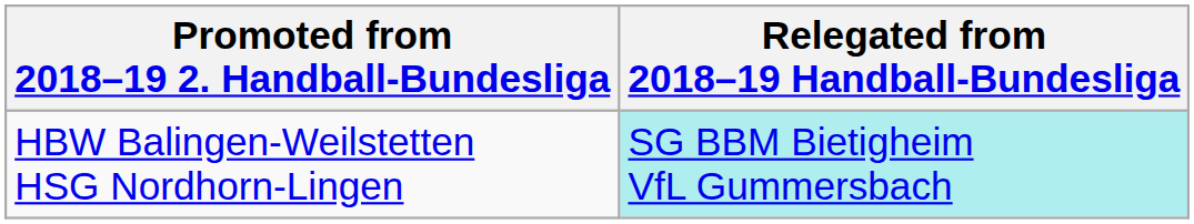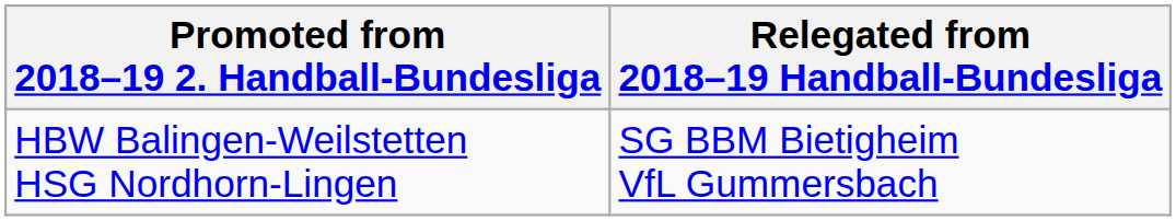HBW Balingen-Weilstetten HSG Nordhorn-Lingen | Relegated from 2018–19 Handball-Bundesliga: paleturquoise background -> no background
